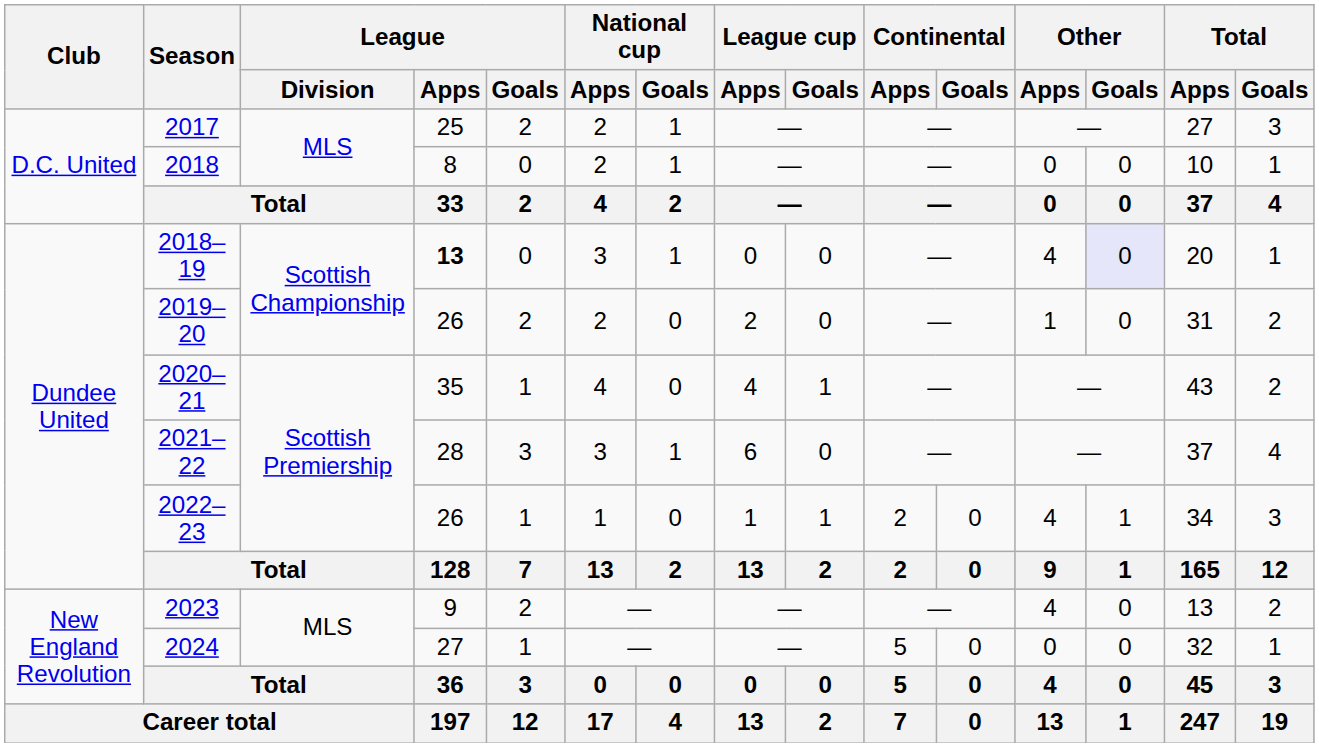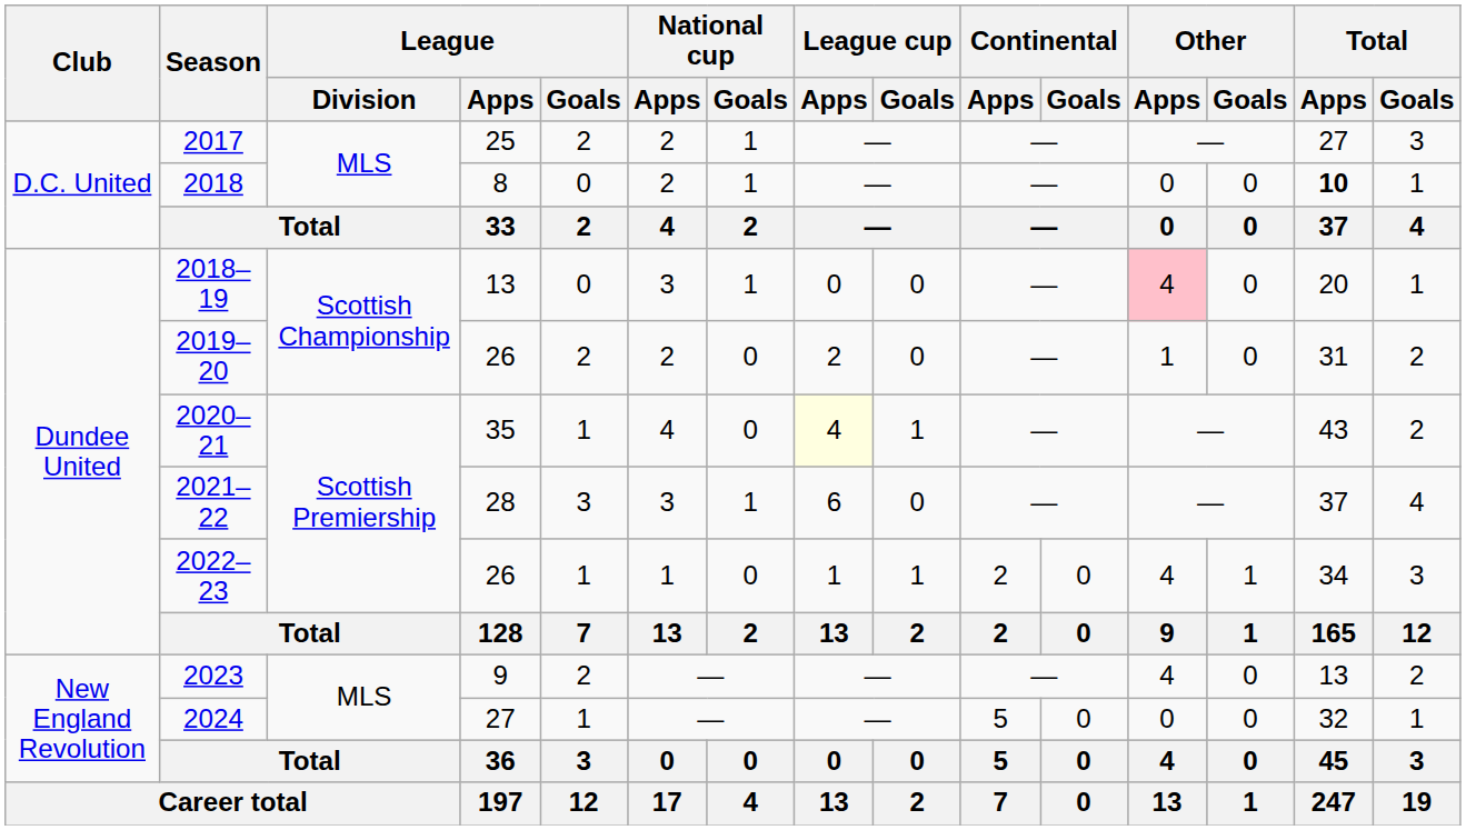2018 | Total / Apps: normal -> bold
2018–19 | League / Apps: bold -> normal
2018–19 | Other / Apps: no background -> pink background
2018–19 | Other / Goals: lavender background -> no background
2020–21 | League cup / Apps: no background -> lightyellow background
